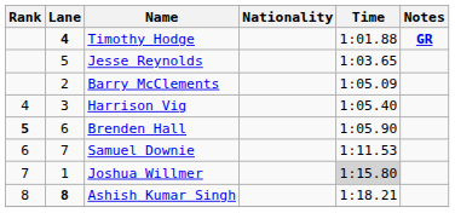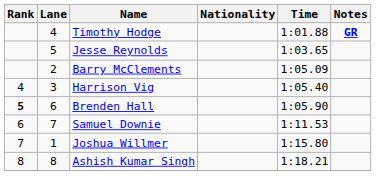Timothy Hodge | Lane: bold -> normal
Joshua Willmer | Time: lightgrey background -> no background
Ashish Kumar Singh | Lane: bold -> normal
